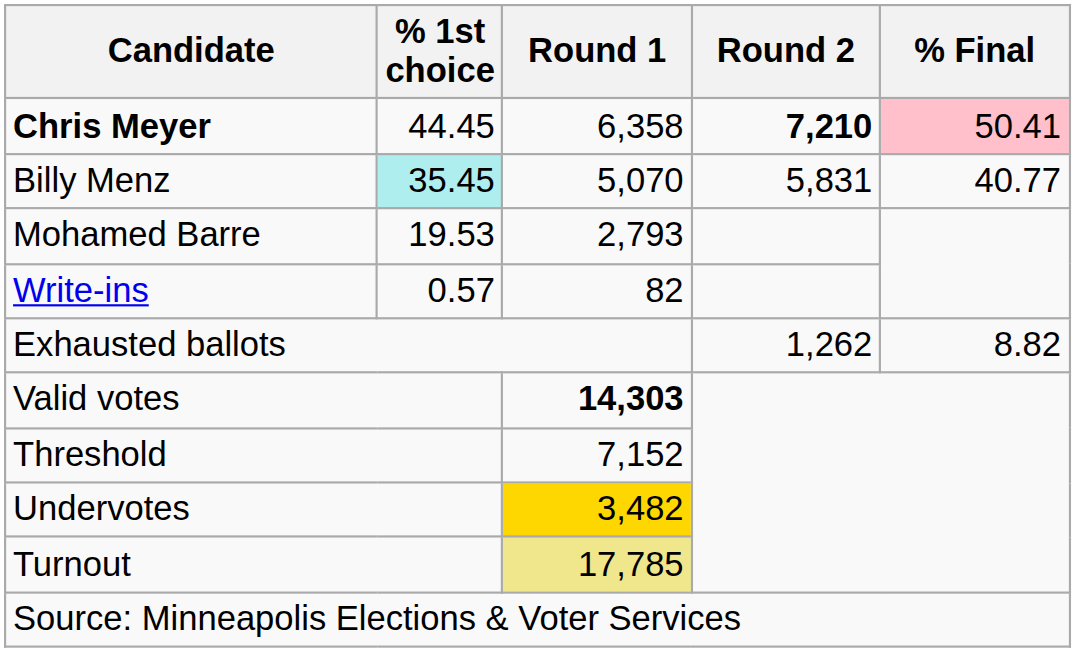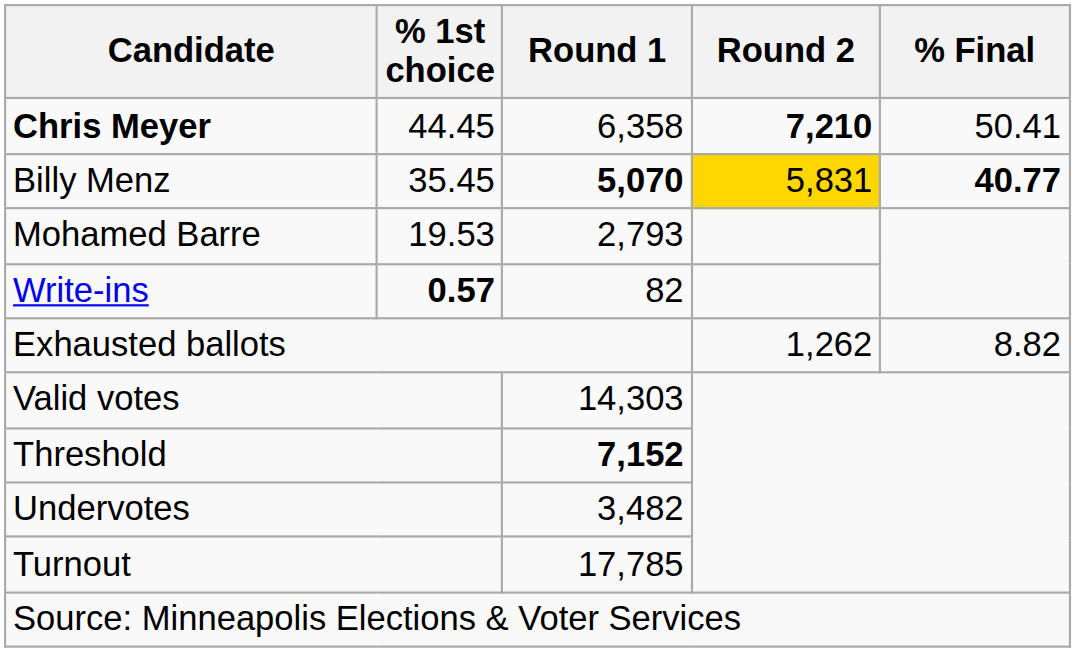Chris Meyer | % Final: pink background -> no background
Billy Menz | % 1st choice: paleturquoise background -> no background
Billy Menz | Round 1: normal -> bold
Billy Menz | Round 2: no background -> gold background
Billy Menz | % Final: normal -> bold
Write-ins | % 1st choice: normal -> bold
Valid votes | Round 1: bold -> normal
Threshold | Round 1: normal -> bold
Undervotes | Round 1: gold background -> no background
Turnout | Round 1: khaki background -> no background
